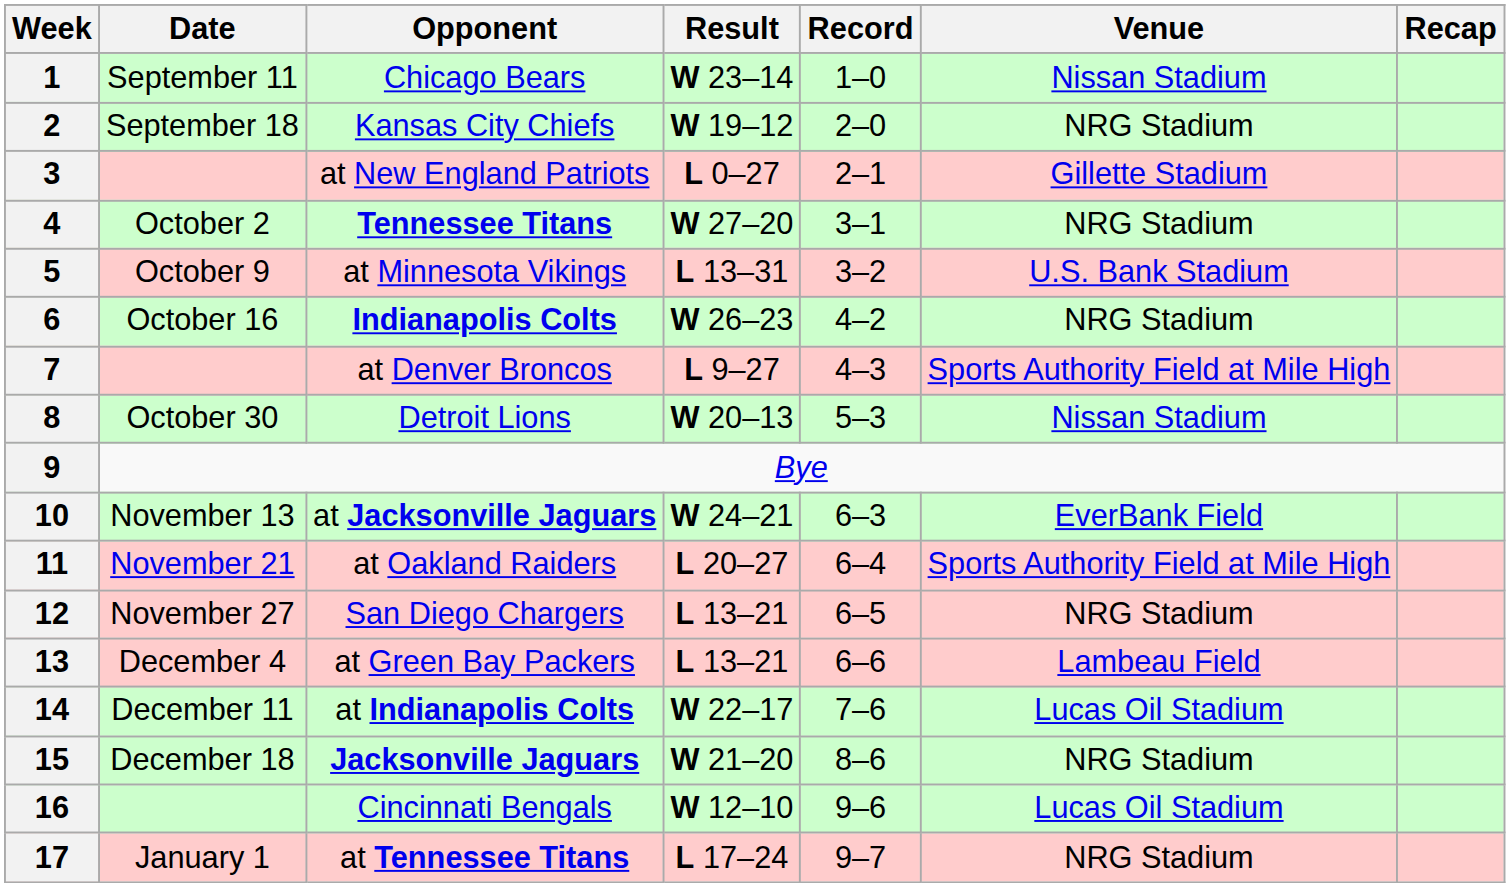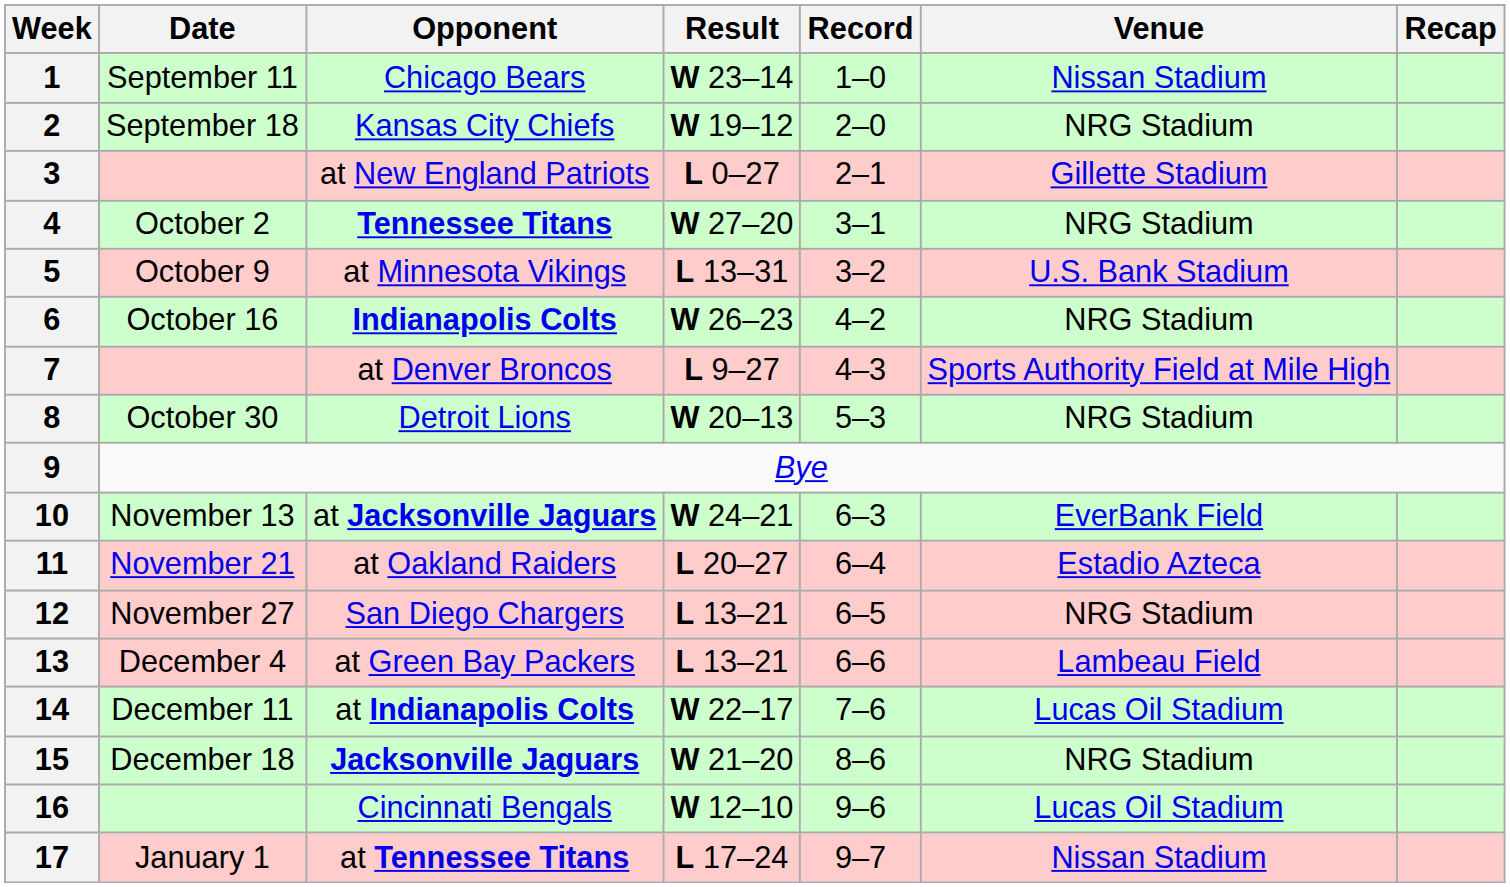8 | Venue: Nissan Stadium -> NRG Stadium
11 | Venue: Sports Authority Field at Mile High -> Estadio Azteca
17 | Venue: NRG Stadium -> Nissan Stadium
